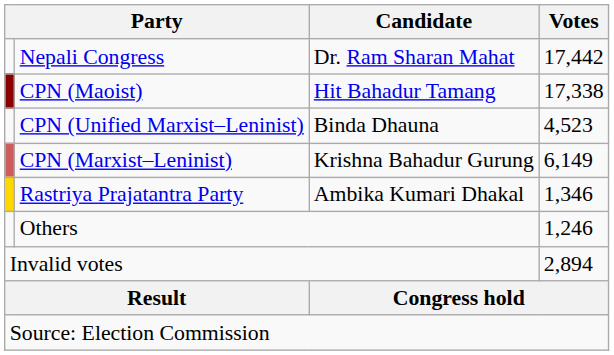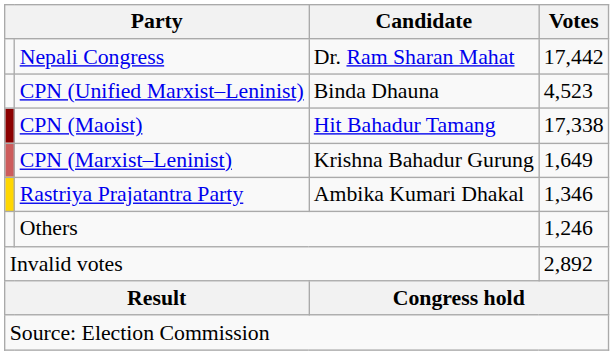rows swapped: CPN (Maoist) <-> CPN (Unified Marxist–Leninist)
CPN (Marxist–Leninist) | Votes: 6,149 -> 1,649
Invalid votes | Votes: 2,894 -> 2,892
